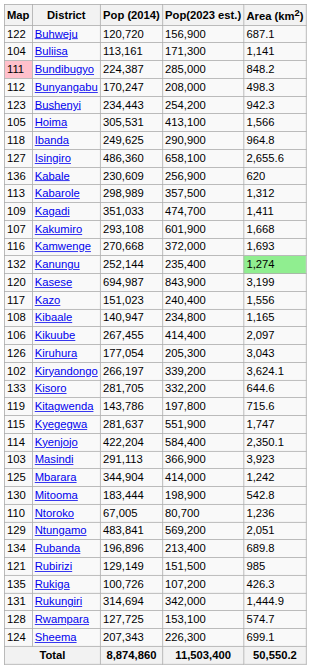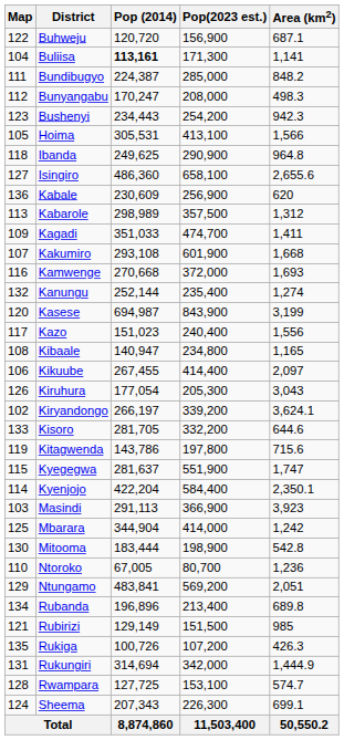Buliisa | Pop (2014): normal -> bold
Bundibugyo | Map: pink background -> no background
Kanungu | Area (km2): lightgreen background -> no background
